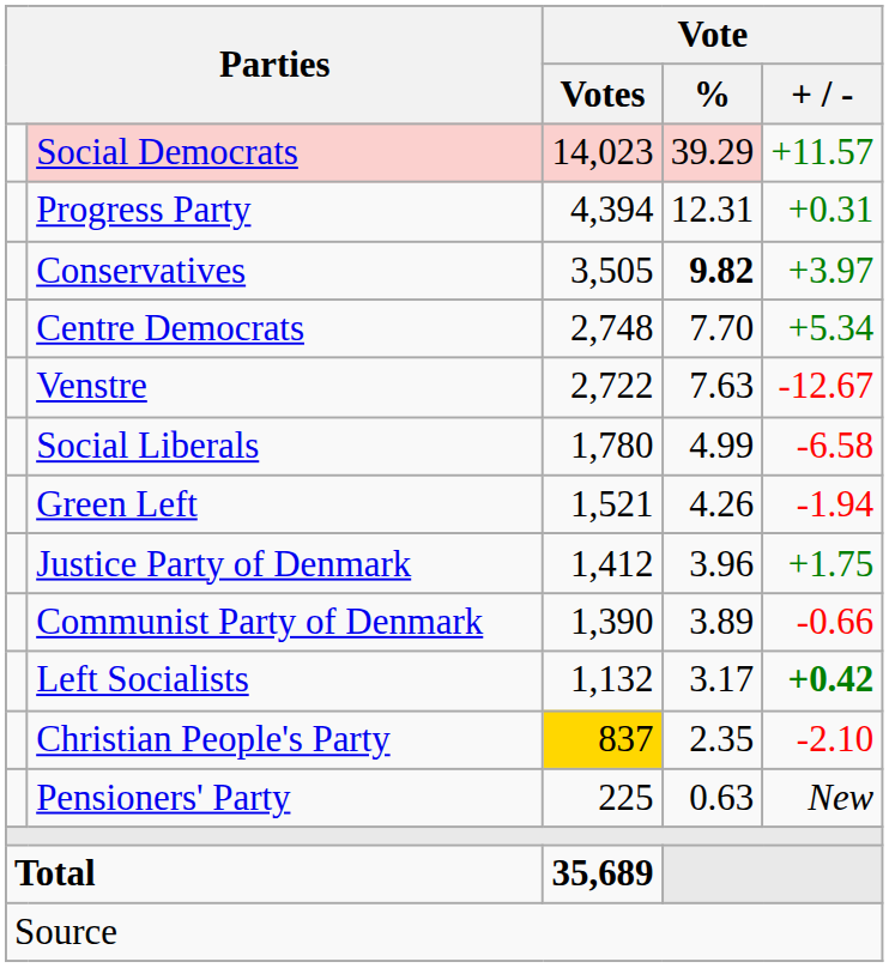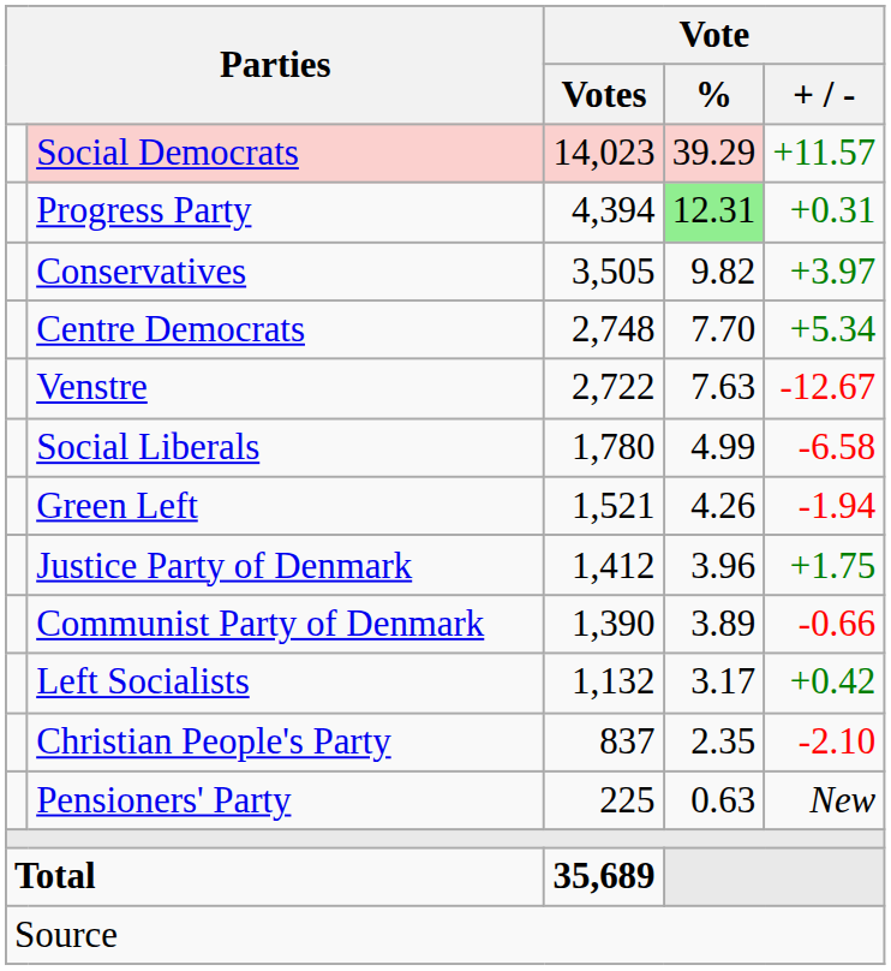Progress Party | Vote / %: no background -> lightgreen background
Conservatives | Vote / %: bold -> normal
Left Socialists | Vote / + / -: bold -> normal
Christian People's Party | Vote / Votes: gold background -> no background
